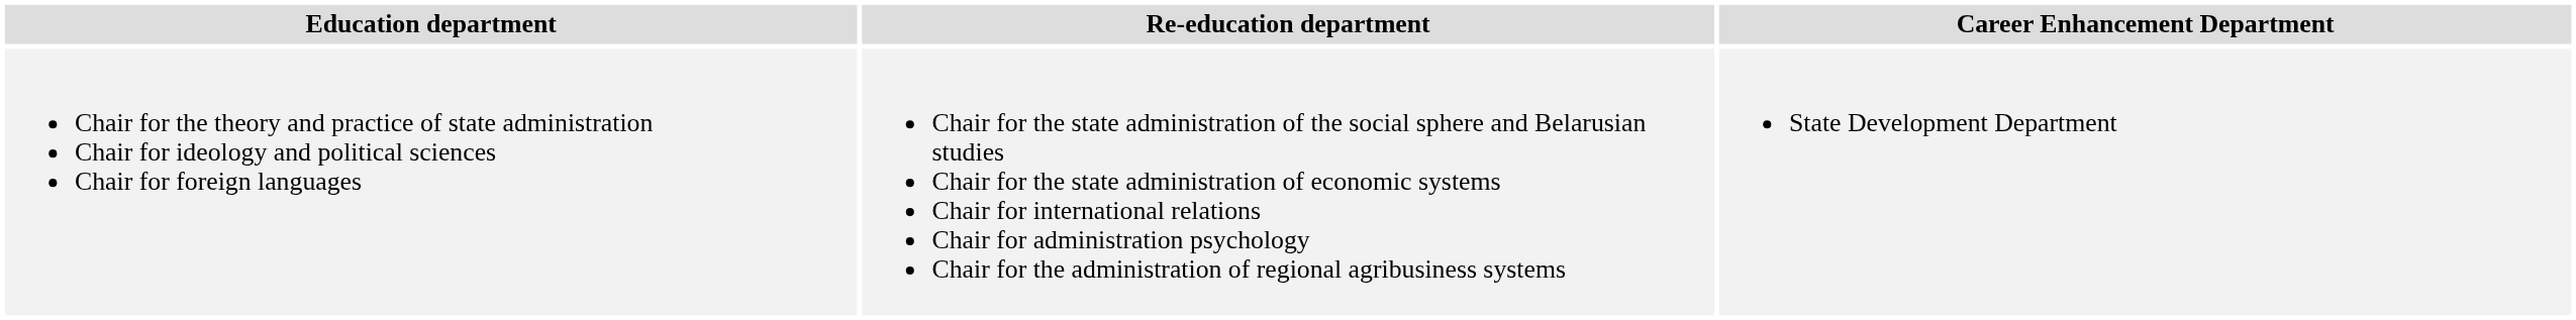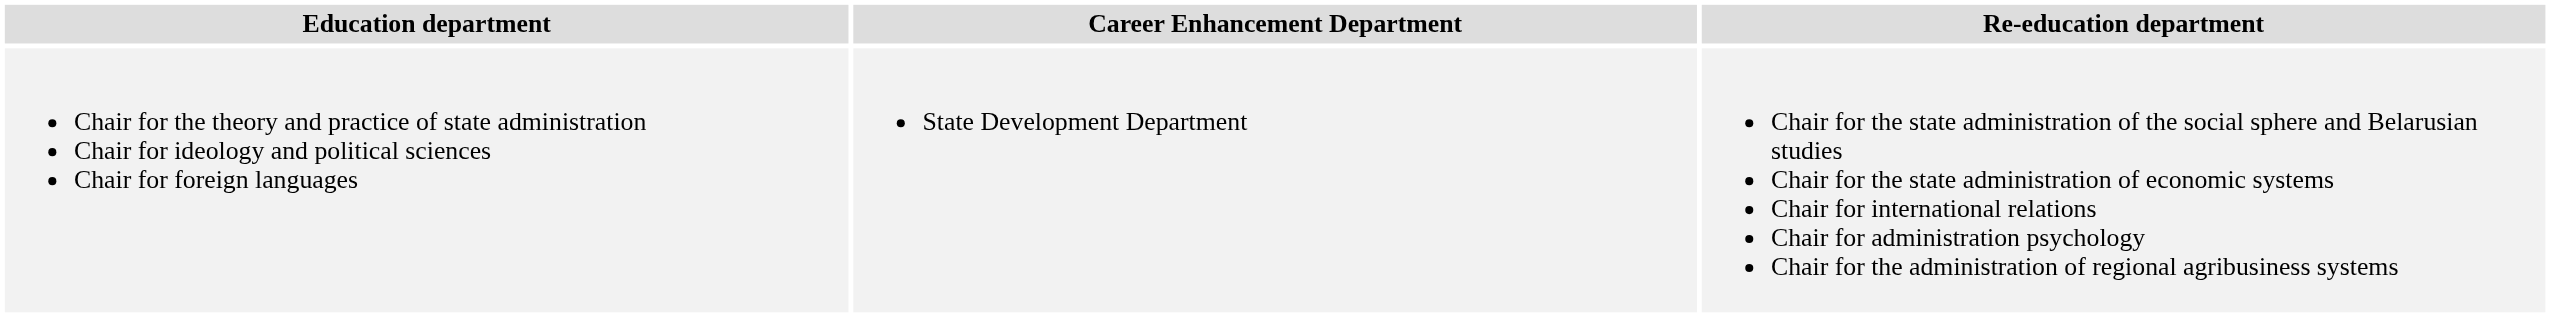columns swapped: Re-education department <-> Career Enhancement Department
